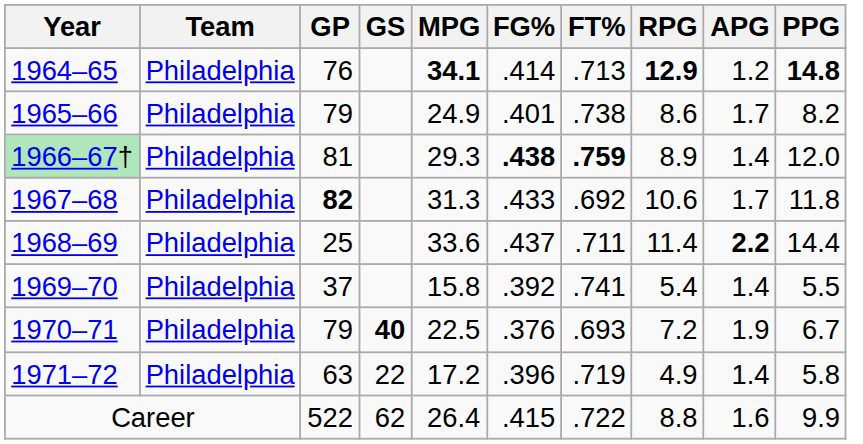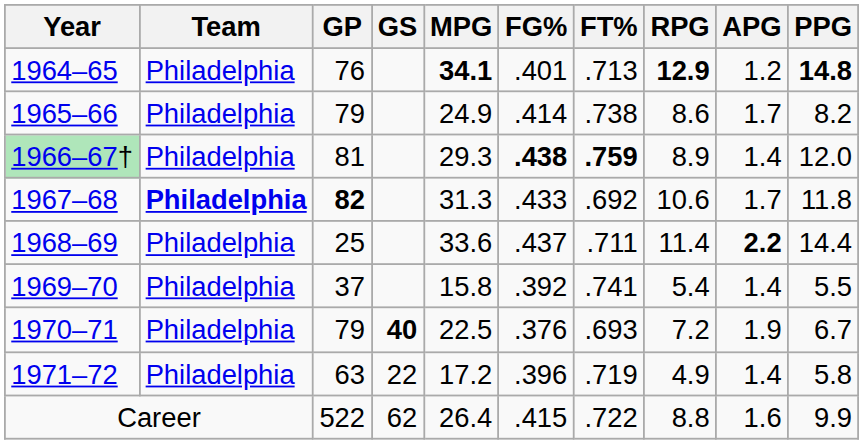1964–65 | FG%: .414 -> .401
1965–66 | FG%: .401 -> .414
1967–68 | Team: normal -> bold
